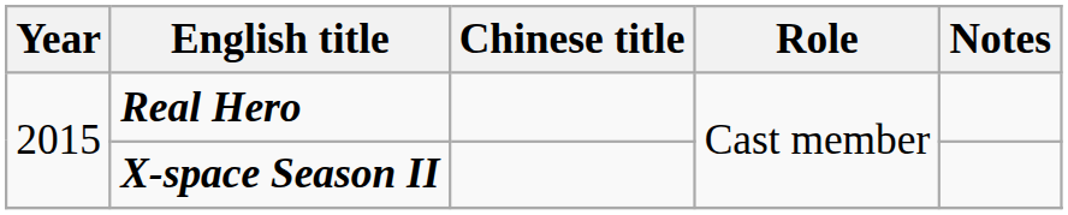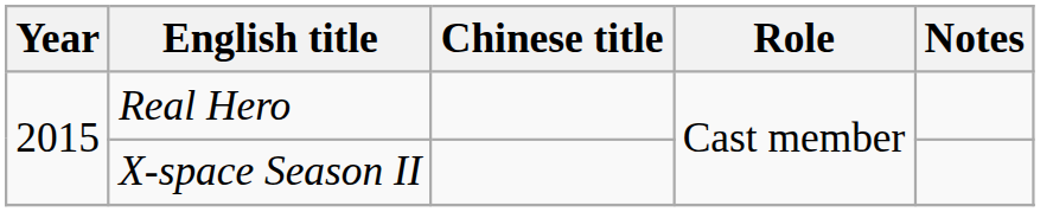Real Hero | English title: bold -> normal
X-space Season II | English title: bold -> normal
